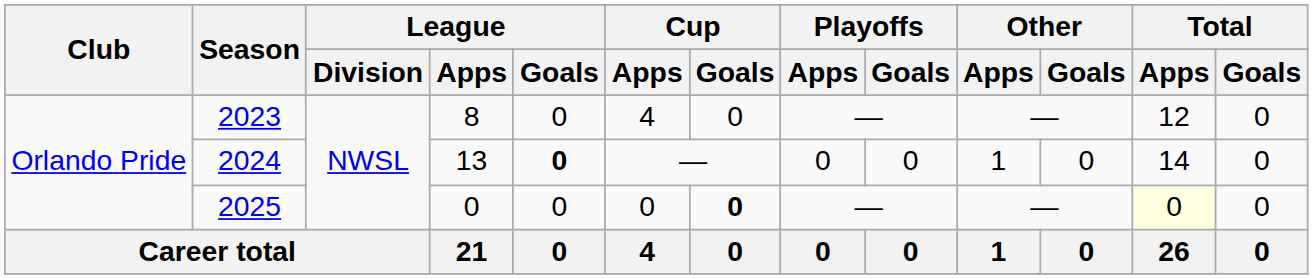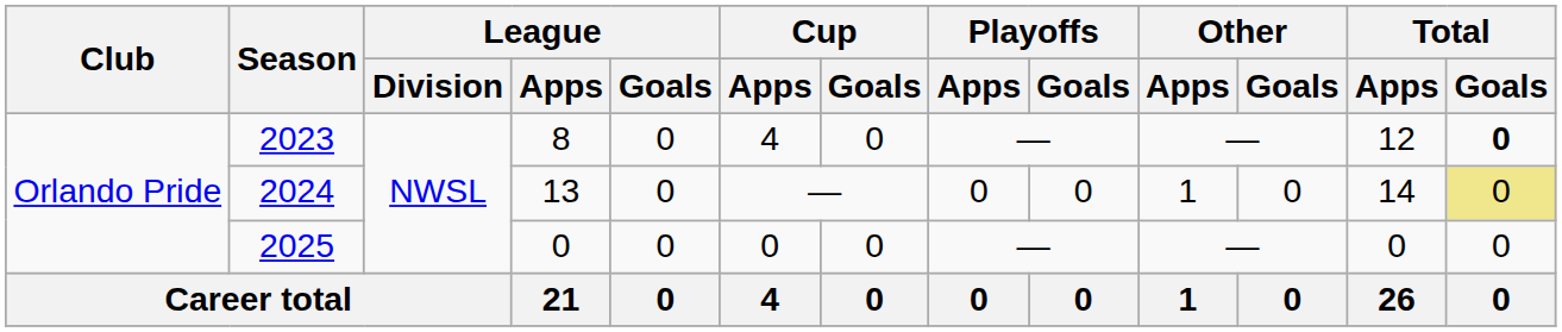2023 | Total / Goals: normal -> bold
2024 | League / Goals: bold -> normal
2024 | Total / Goals: no background -> khaki background
2025 | Cup / Goals: bold -> normal
2025 | Total / Apps: lightyellow background -> no background
